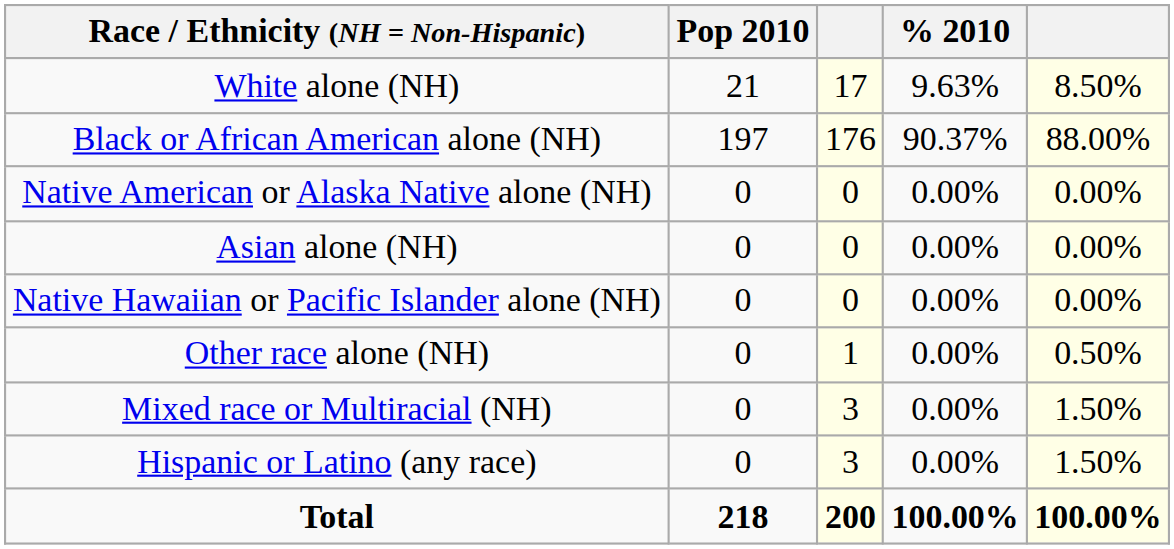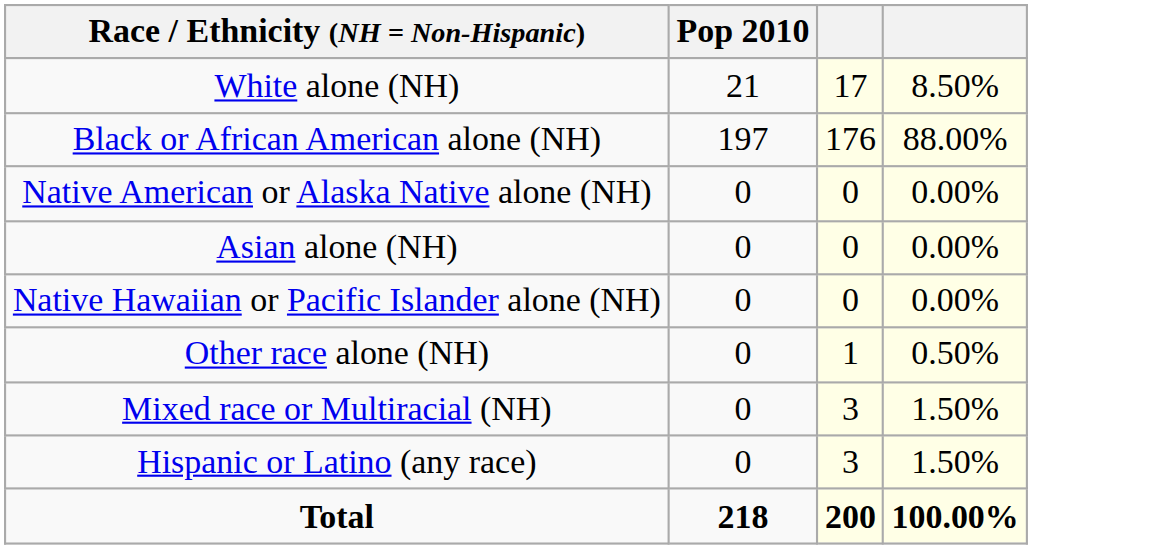- column: % 2010 | 9.63% | 90.37% | 0.00% | 0.00% | 0.00% | 0.00% | 0.00% | 0.00% | 100.00%
